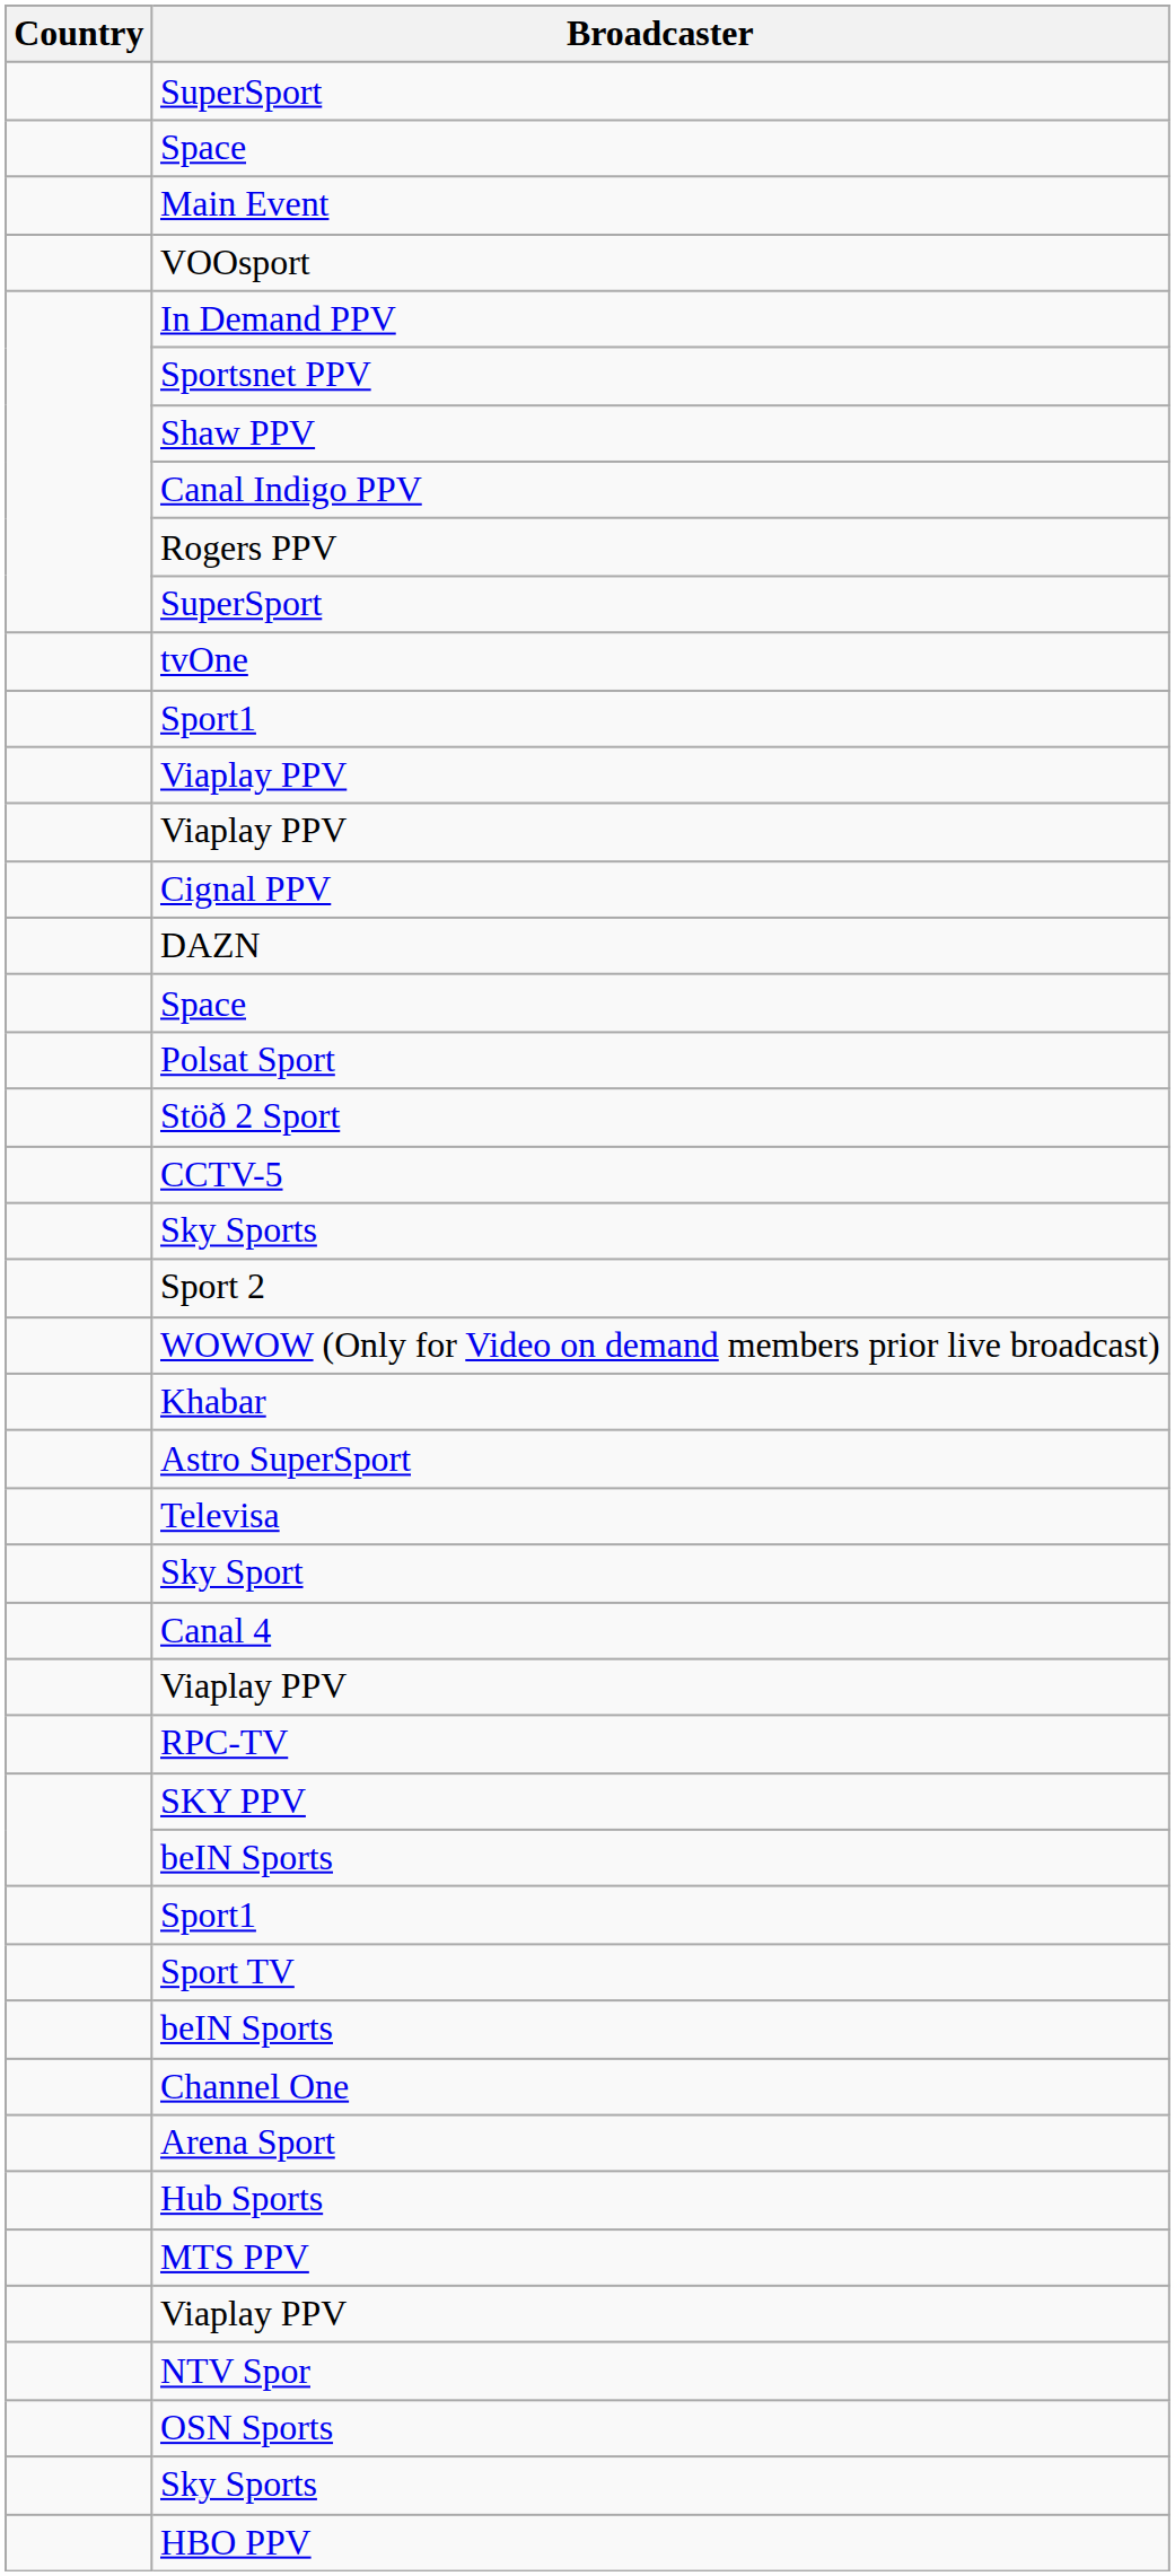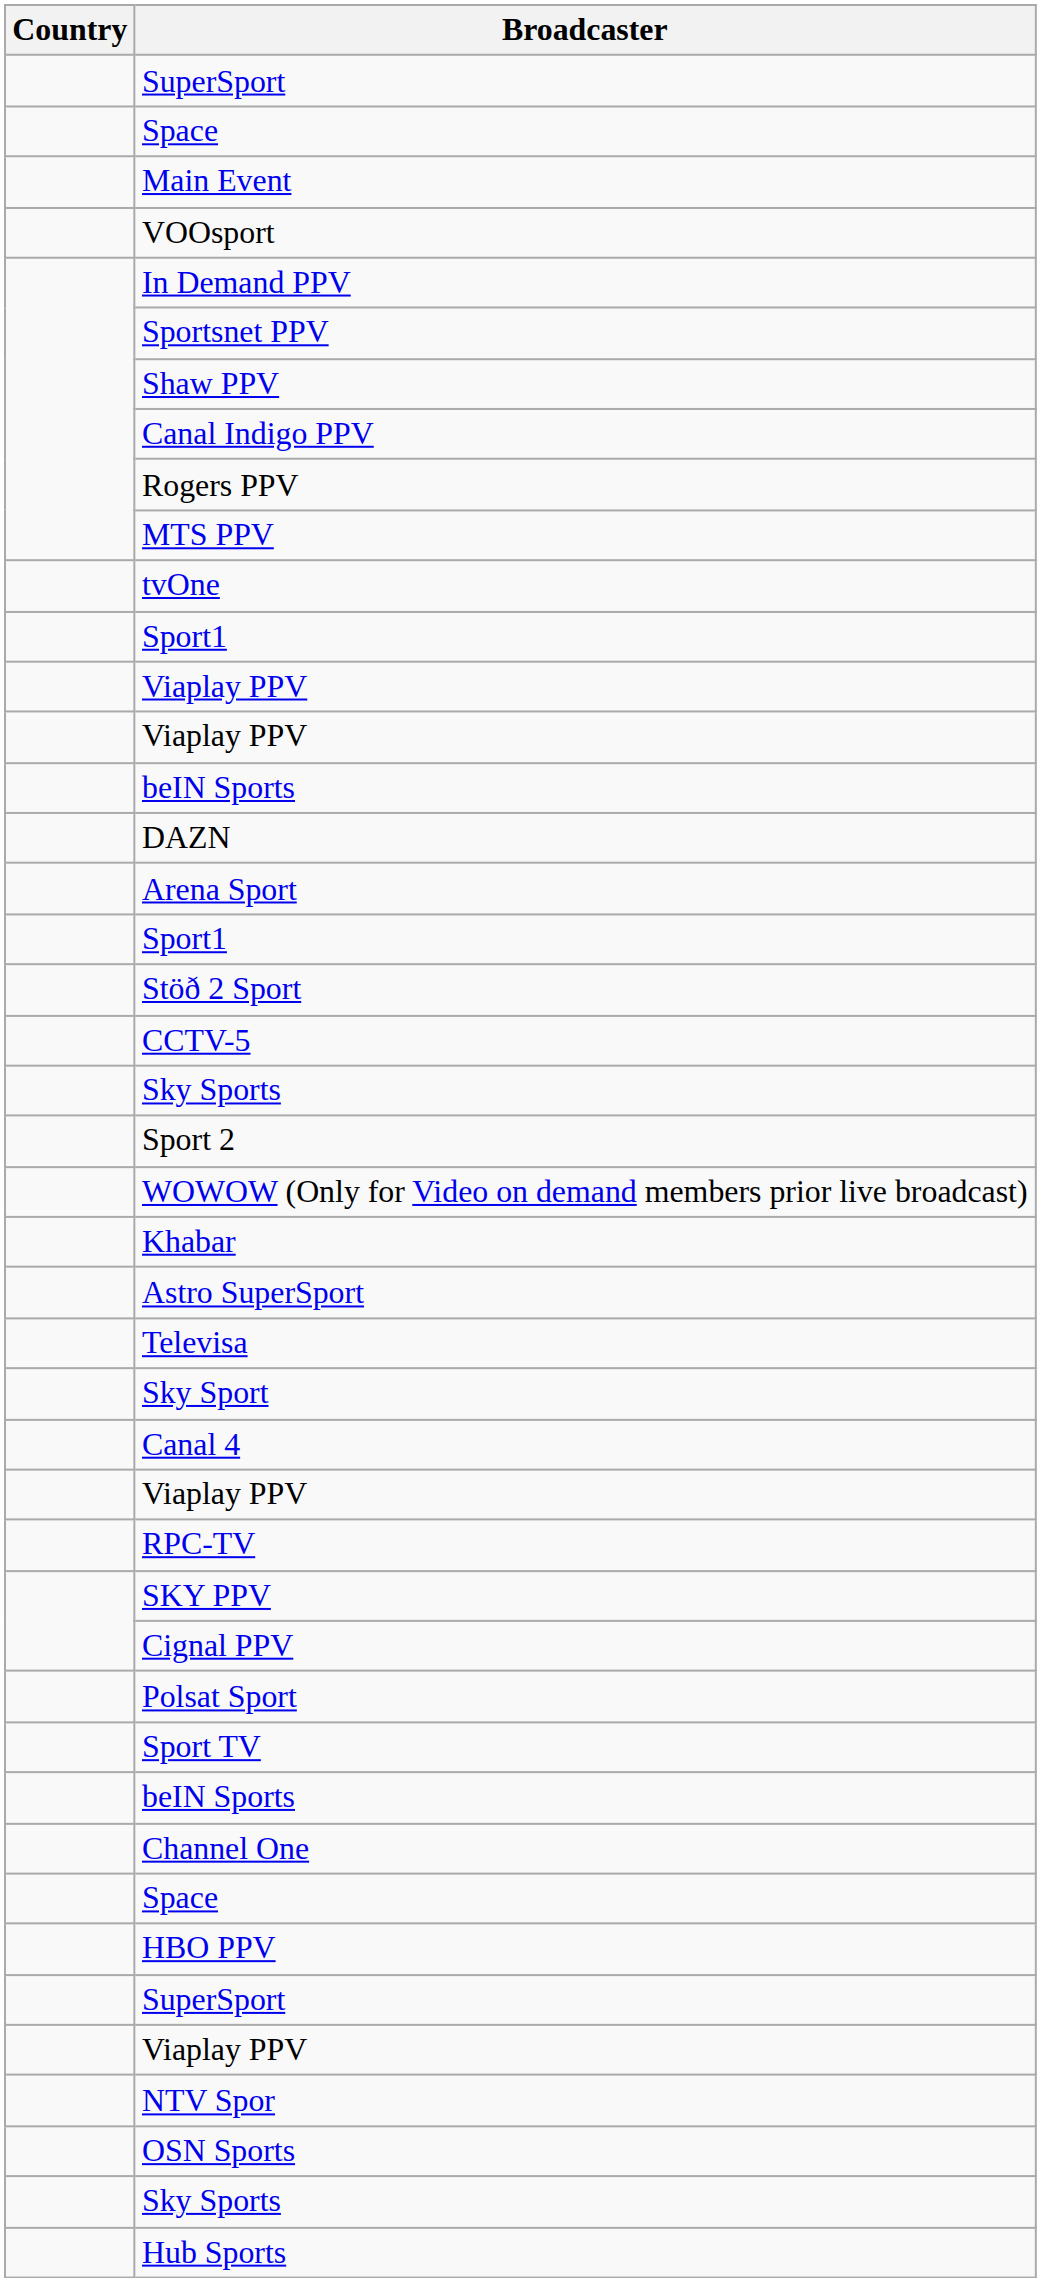row 11 | Broadcaster: SuperSport -> MTS PPV
row 16 | Broadcaster: Cignal PPV -> beIN Sports
row 18 | Broadcaster: Space -> Arena Sport
row 19 | Broadcaster: Polsat Sport -> Sport1
row 33 | Broadcaster: beIN Sports -> Cignal PPV
row 34 | Broadcaster: Sport1 -> Polsat Sport
row 38 | Broadcaster: Arena Sport -> Space
row 39 | Broadcaster: Hub Sports -> HBO PPV
row 40 | Broadcaster: MTS PPV -> SuperSport
row 45 | Broadcaster: HBO PPV -> Hub Sports
